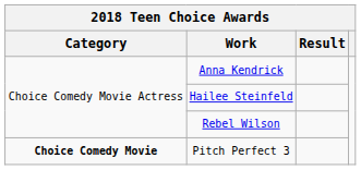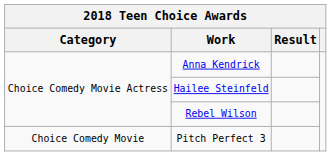Pitch Perfect 3 | Category: bold -> normal
